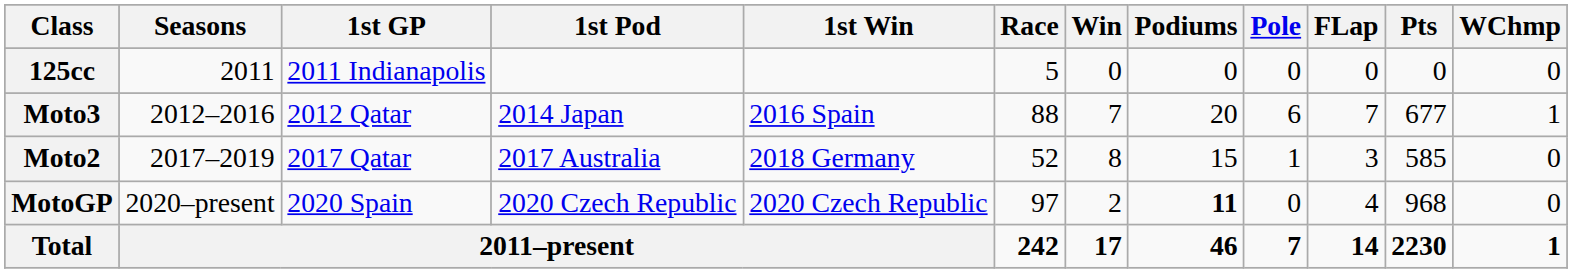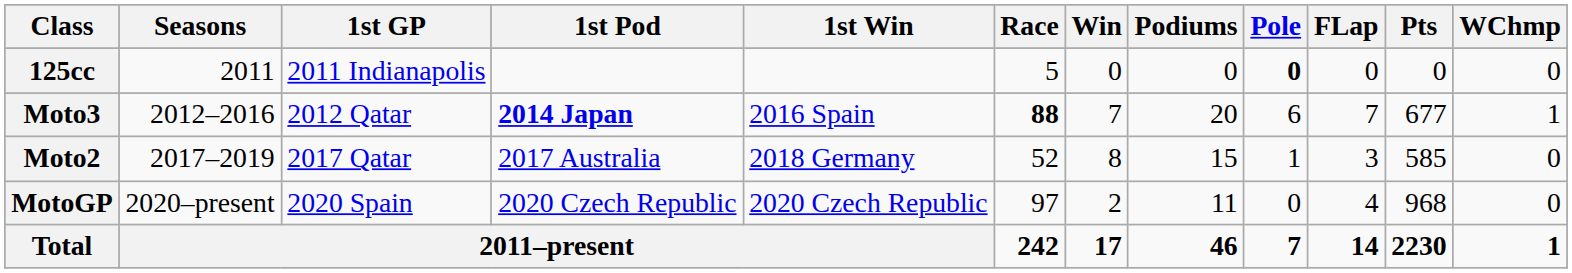125cc | Pole: normal -> bold
Moto3 | 1st Pod: normal -> bold
Moto3 | Race: normal -> bold
MotoGP | Podiums: bold -> normal
